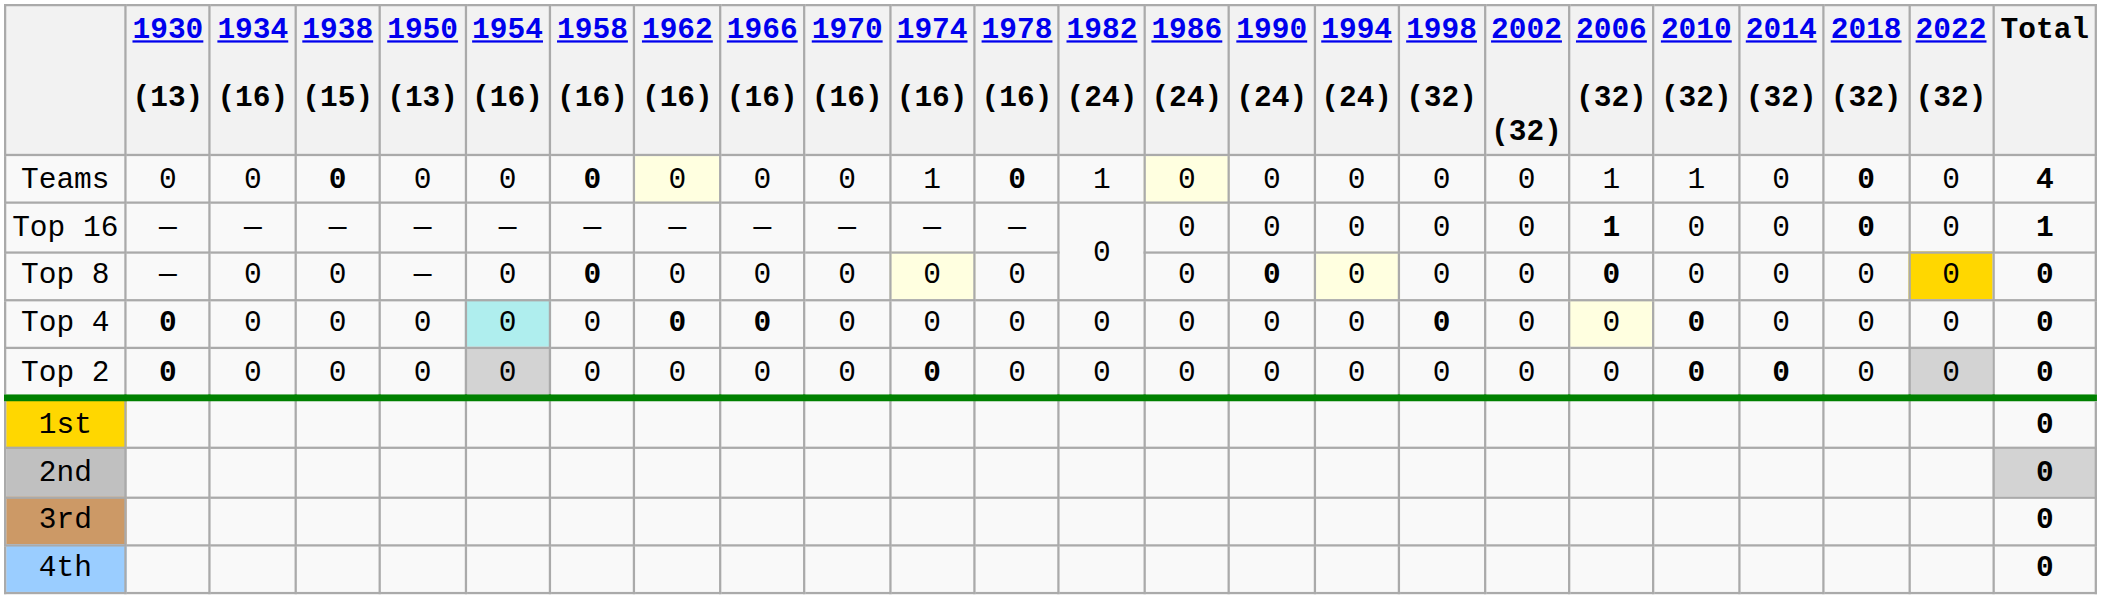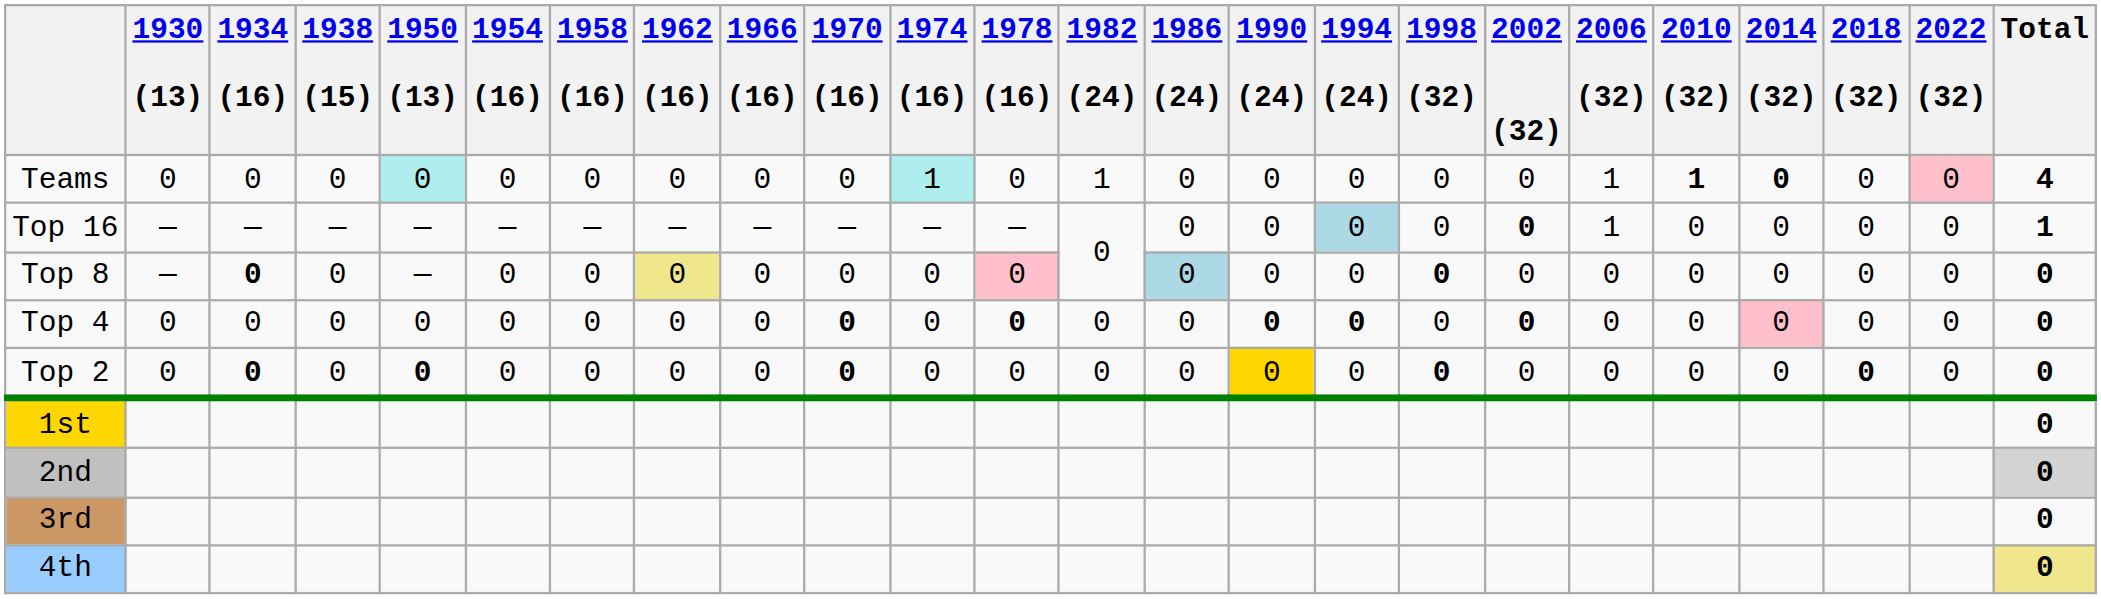Teams | 1938 (15): bold -> normal
Teams | 1950 (13): no background -> paleturquoise background
Teams | 1958 (16): bold -> normal
Teams | 1962 (16): lightyellow background -> no background
Teams | 1974 (16): no background -> paleturquoise background
Teams | 1978 (16): bold -> normal
Teams | 1986 (24): lightyellow background -> no background
Teams | 2010 (32): normal -> bold
Teams | 2014 (32): normal -> bold
Teams | 2018 (32): bold -> normal
Teams | 2022 (32): no background -> pink background
Top 16 | 1994 (24): no background -> lightblue background
Top 16 | 2002 (32): normal -> bold
Top 16 | 2006 (32): bold -> normal
Top 16 | 2018 (32): bold -> normal
Top 8 | 1934 (16): normal -> bold
Top 8 | 1958 (16): bold -> normal
Top 8 | 1962 (16): no background -> khaki background
Top 8 | 1974 (16): lightyellow background -> no background
Top 8 | 1978 (16): no background -> pink background
Top 8 | 1986 (24): no background -> lightblue background
Top 8 | 1990 (24): bold -> normal
Top 8 | 1994 (24): lightyellow background -> no background
Top 8 | 1998 (32): normal -> bold
Top 8 | 2006 (32): bold -> normal
Top 8 | 2022 (32): gold background -> no background
Top 4 | 1930 (13): bold -> normal
Top 4 | 1954 (16): paleturquoise background -> no background
Top 4 | 1962 (16): bold -> normal
Top 4 | 1966 (16): bold -> normal
Top 4 | 1970 (16): normal -> bold
Top 4 | 1978 (16): normal -> bold
Top 4 | 1990 (24): normal -> bold
Top 4 | 1994 (24): normal -> bold
Top 4 | 1998 (32): bold -> normal
Top 4 | 2002 (32): normal -> bold
Top 4 | 2006 (32): lightyellow background -> no background
Top 4 | 2010 (32): bold -> normal
Top 4 | 2014 (32): no background -> pink background
Top 2 | 1930 (13): bold -> normal
Top 2 | 1934 (16): normal -> bold
Top 2 | 1950 (13): normal -> bold
Top 2 | 1954 (16): lightgrey background -> no background
Top 2 | 1970 (16): normal -> bold
Top 2 | 1974 (16): bold -> normal
Top 2 | 1990 (24): no background -> gold background
Top 2 | 1998 (32): normal -> bold
Top 2 | 2010 (32): bold -> normal
Top 2 | 2014 (32): bold -> normal
Top 2 | 2018 (32): normal -> bold
Top 2 | 2022 (32): lightgrey background -> no background
4th | Total: no background -> khaki background
